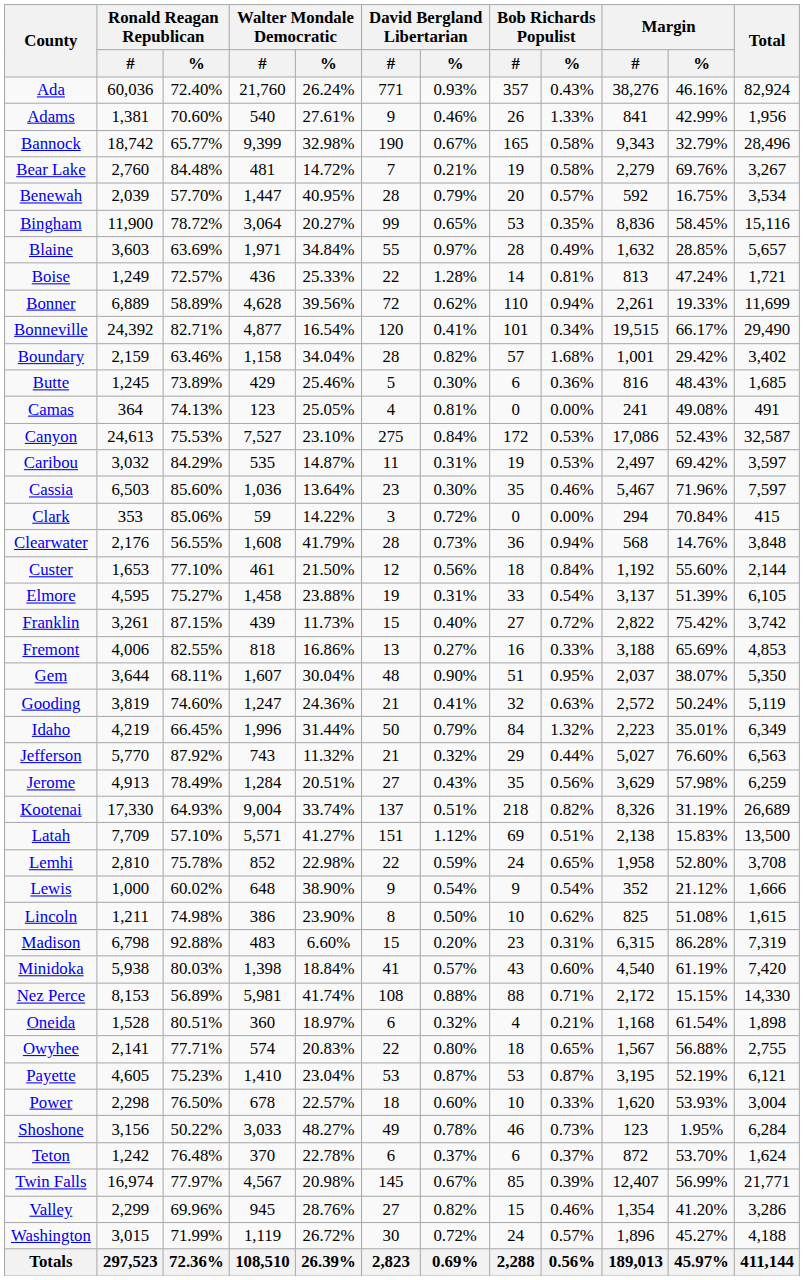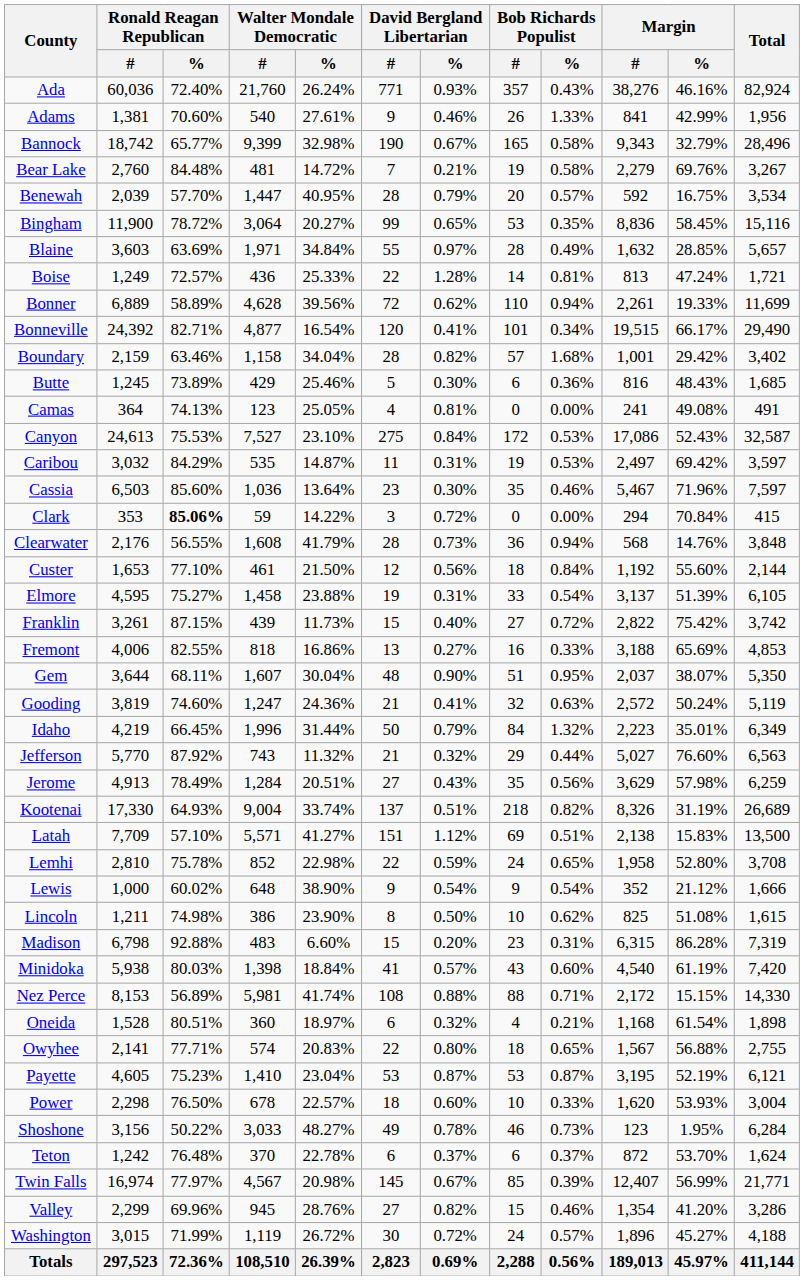Clark | Ronald Reagan Republican / %: normal -> bold
